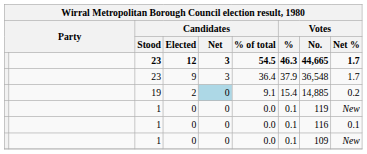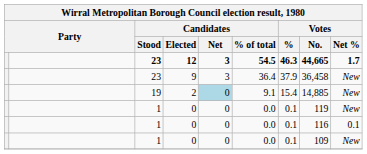9 | Votes / No.: 36,548 -> 36,458
9 | Votes / Net %: 1.7 -> New
2 | Votes / Net %: 0.2 -> New
